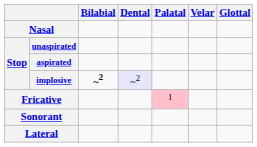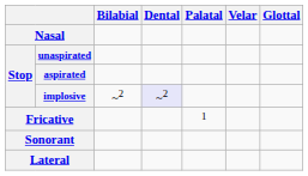implosive | Bilabial: bold -> normal
Fricative | Palatal: pink background -> no background
